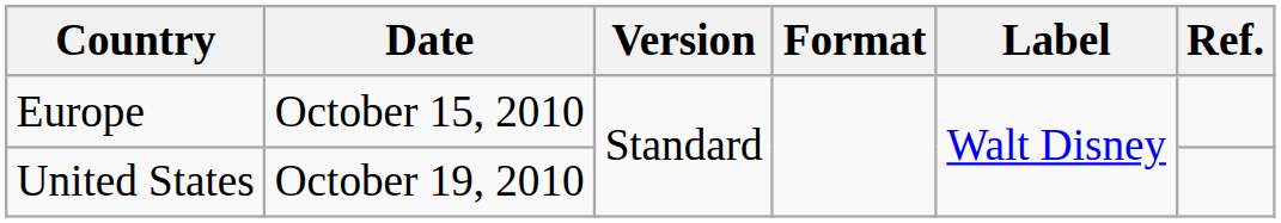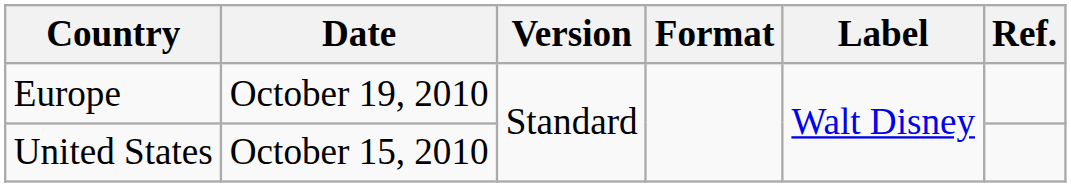Europe | Date: October 15, 2010 -> October 19, 2010
United States | Date: October 19, 2010 -> October 15, 2010
